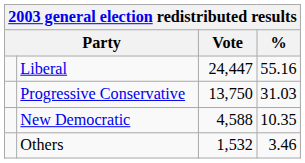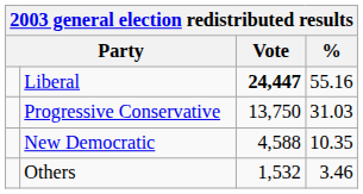Liberal | Vote: normal -> bold
